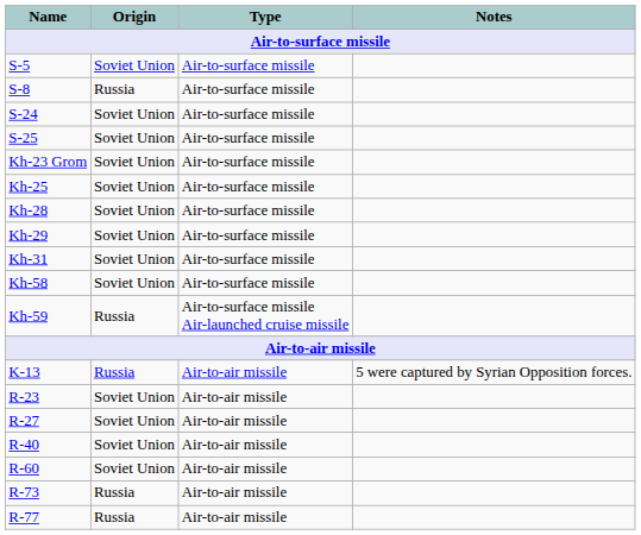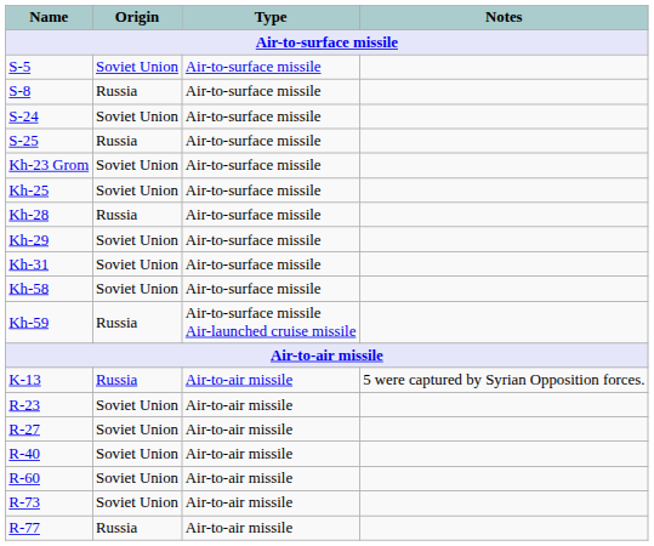S-25 | Origin: Soviet Union -> Russia
Kh-28 | Origin: Soviet Union -> Russia
R-73 | Origin: Russia -> Soviet Union
